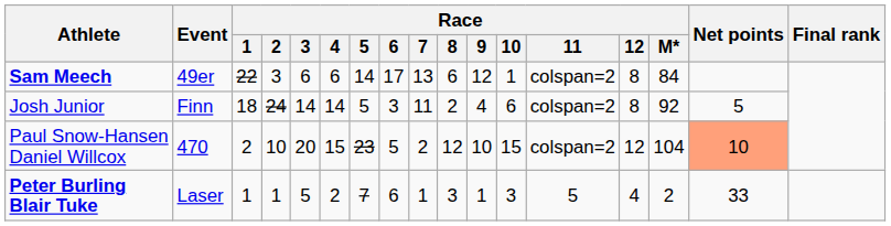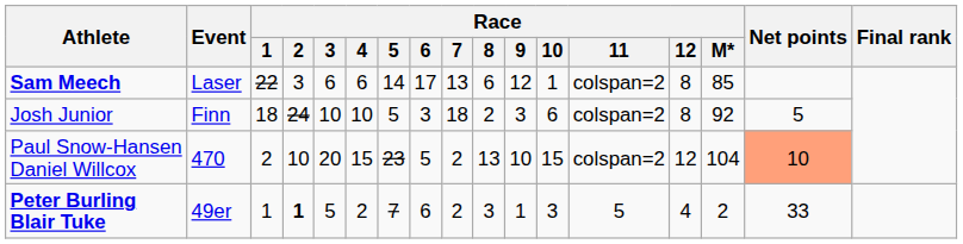Sam Meech | Event: 49er -> Laser
Sam Meech | Race / M*: 84 -> 85
Josh Junior | Race / 3: 14 -> 10
Josh Junior | Race / 4: 14 -> 10
Josh Junior | Race / 7: 11 -> 18
Josh Junior | Race / 9: 4 -> 3
Paul Snow-Hansen Daniel Willcox | Race / 8: 12 -> 13
Peter Burling Blair Tuke | Event: Laser -> 49er
Peter Burling Blair Tuke | Race / 2: normal -> bold
Peter Burling Blair Tuke | Race / 7: 1 -> 2
